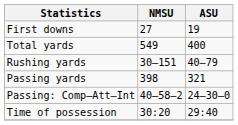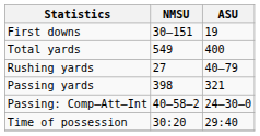First downs | NMSU: 27 -> 30–151
Rushing yards | NMSU: 30–151 -> 27
